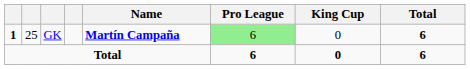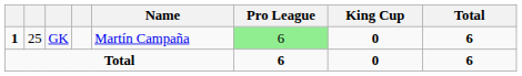1 | Name: bold -> normal
1 | King Cup: normal -> bold
